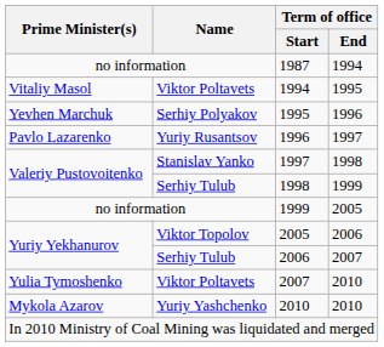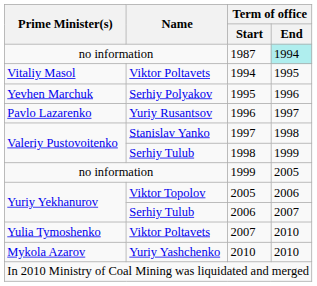1987 | Term of office / End: no background -> paleturquoise background
